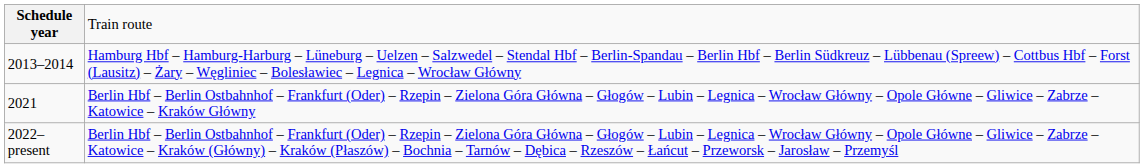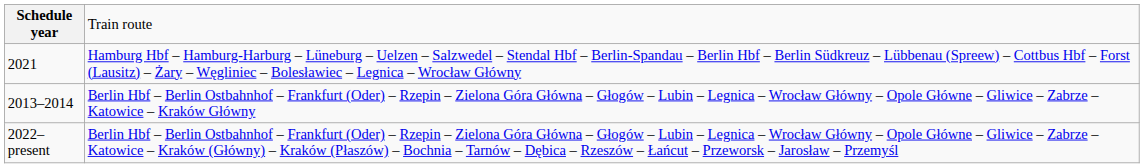row 2 | column 1: 2013–2014 -> 2021
row 3 | column 1: 2021 -> 2013–2014
